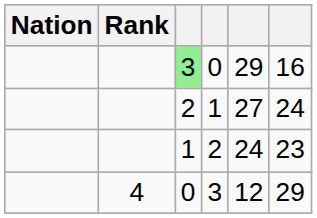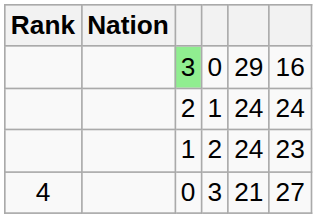columns swapped: Rank <-> Nation
row 3 | column 5: 27 -> 24
row 5 | column 5: 12 -> 21
row 5 | column 6: 29 -> 27
